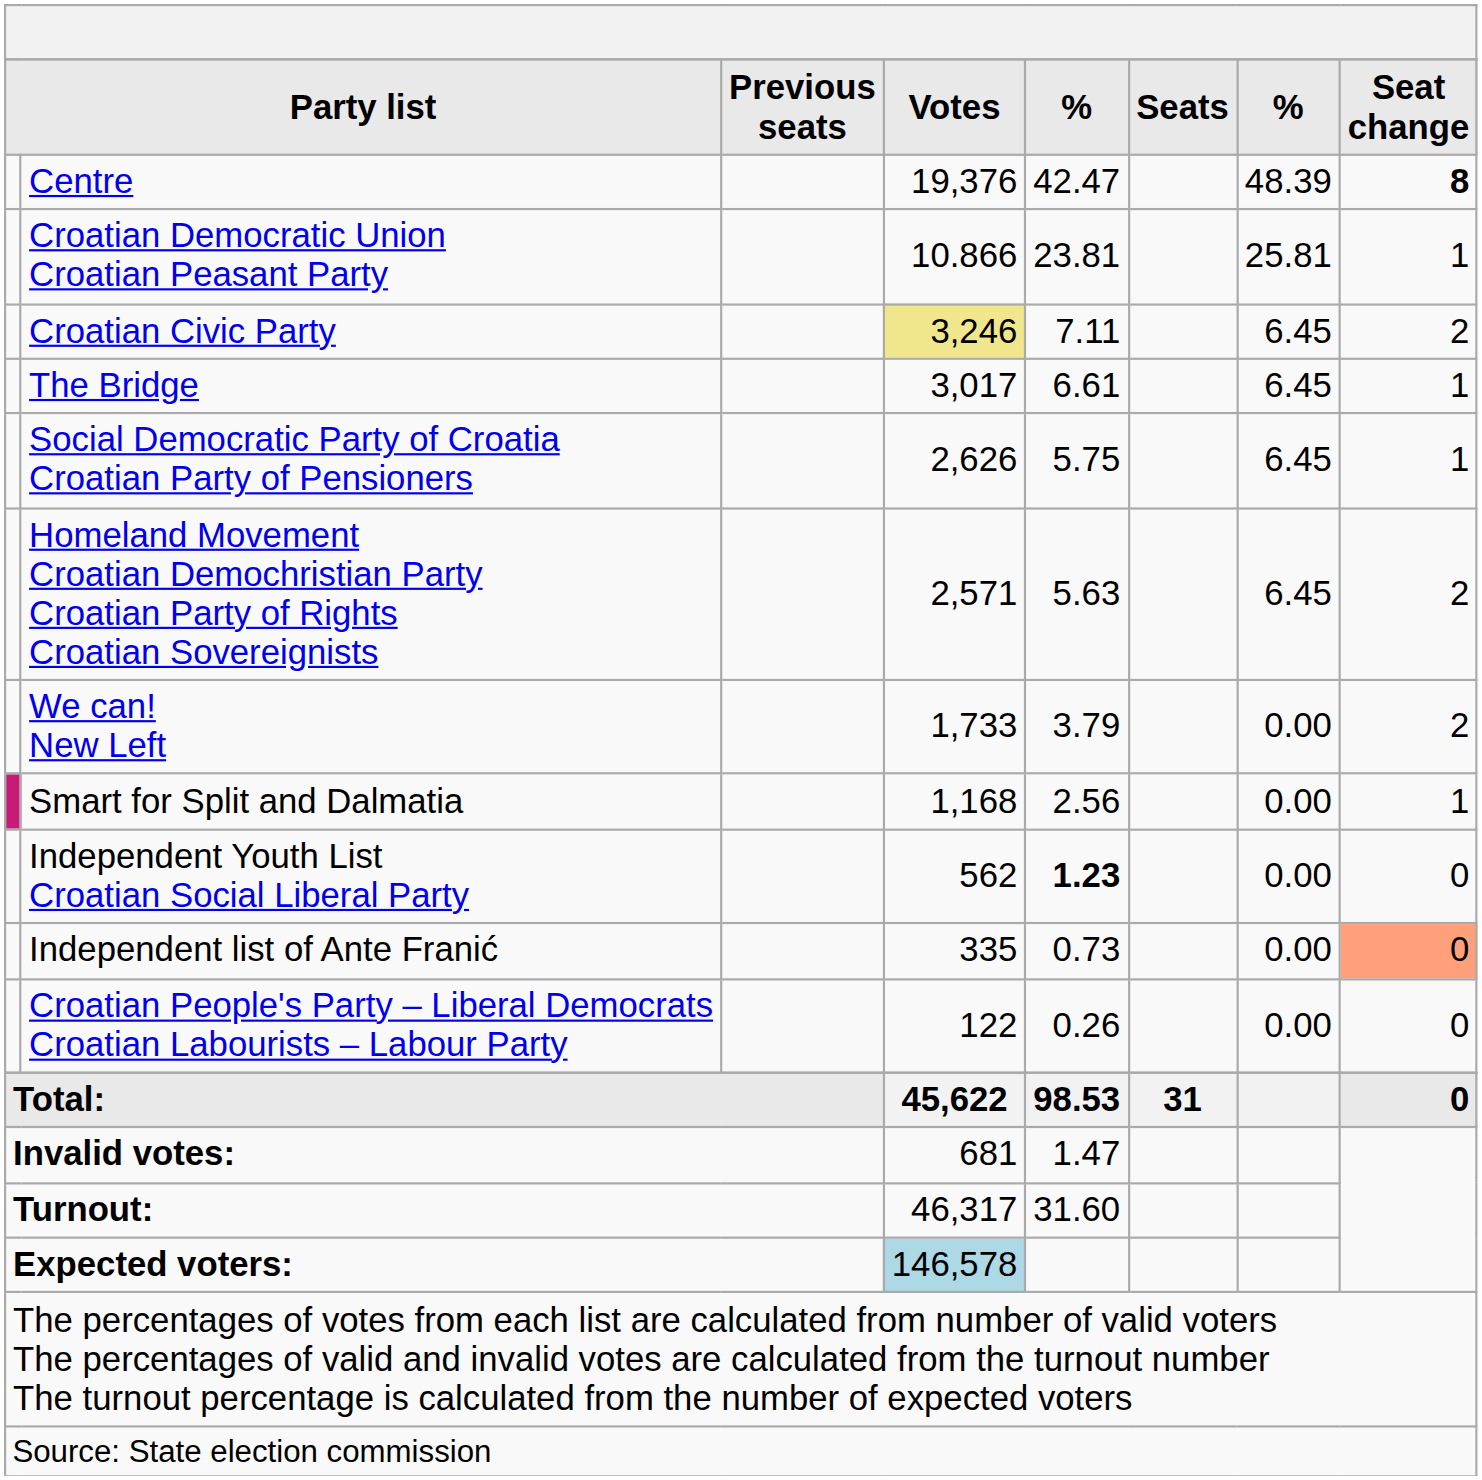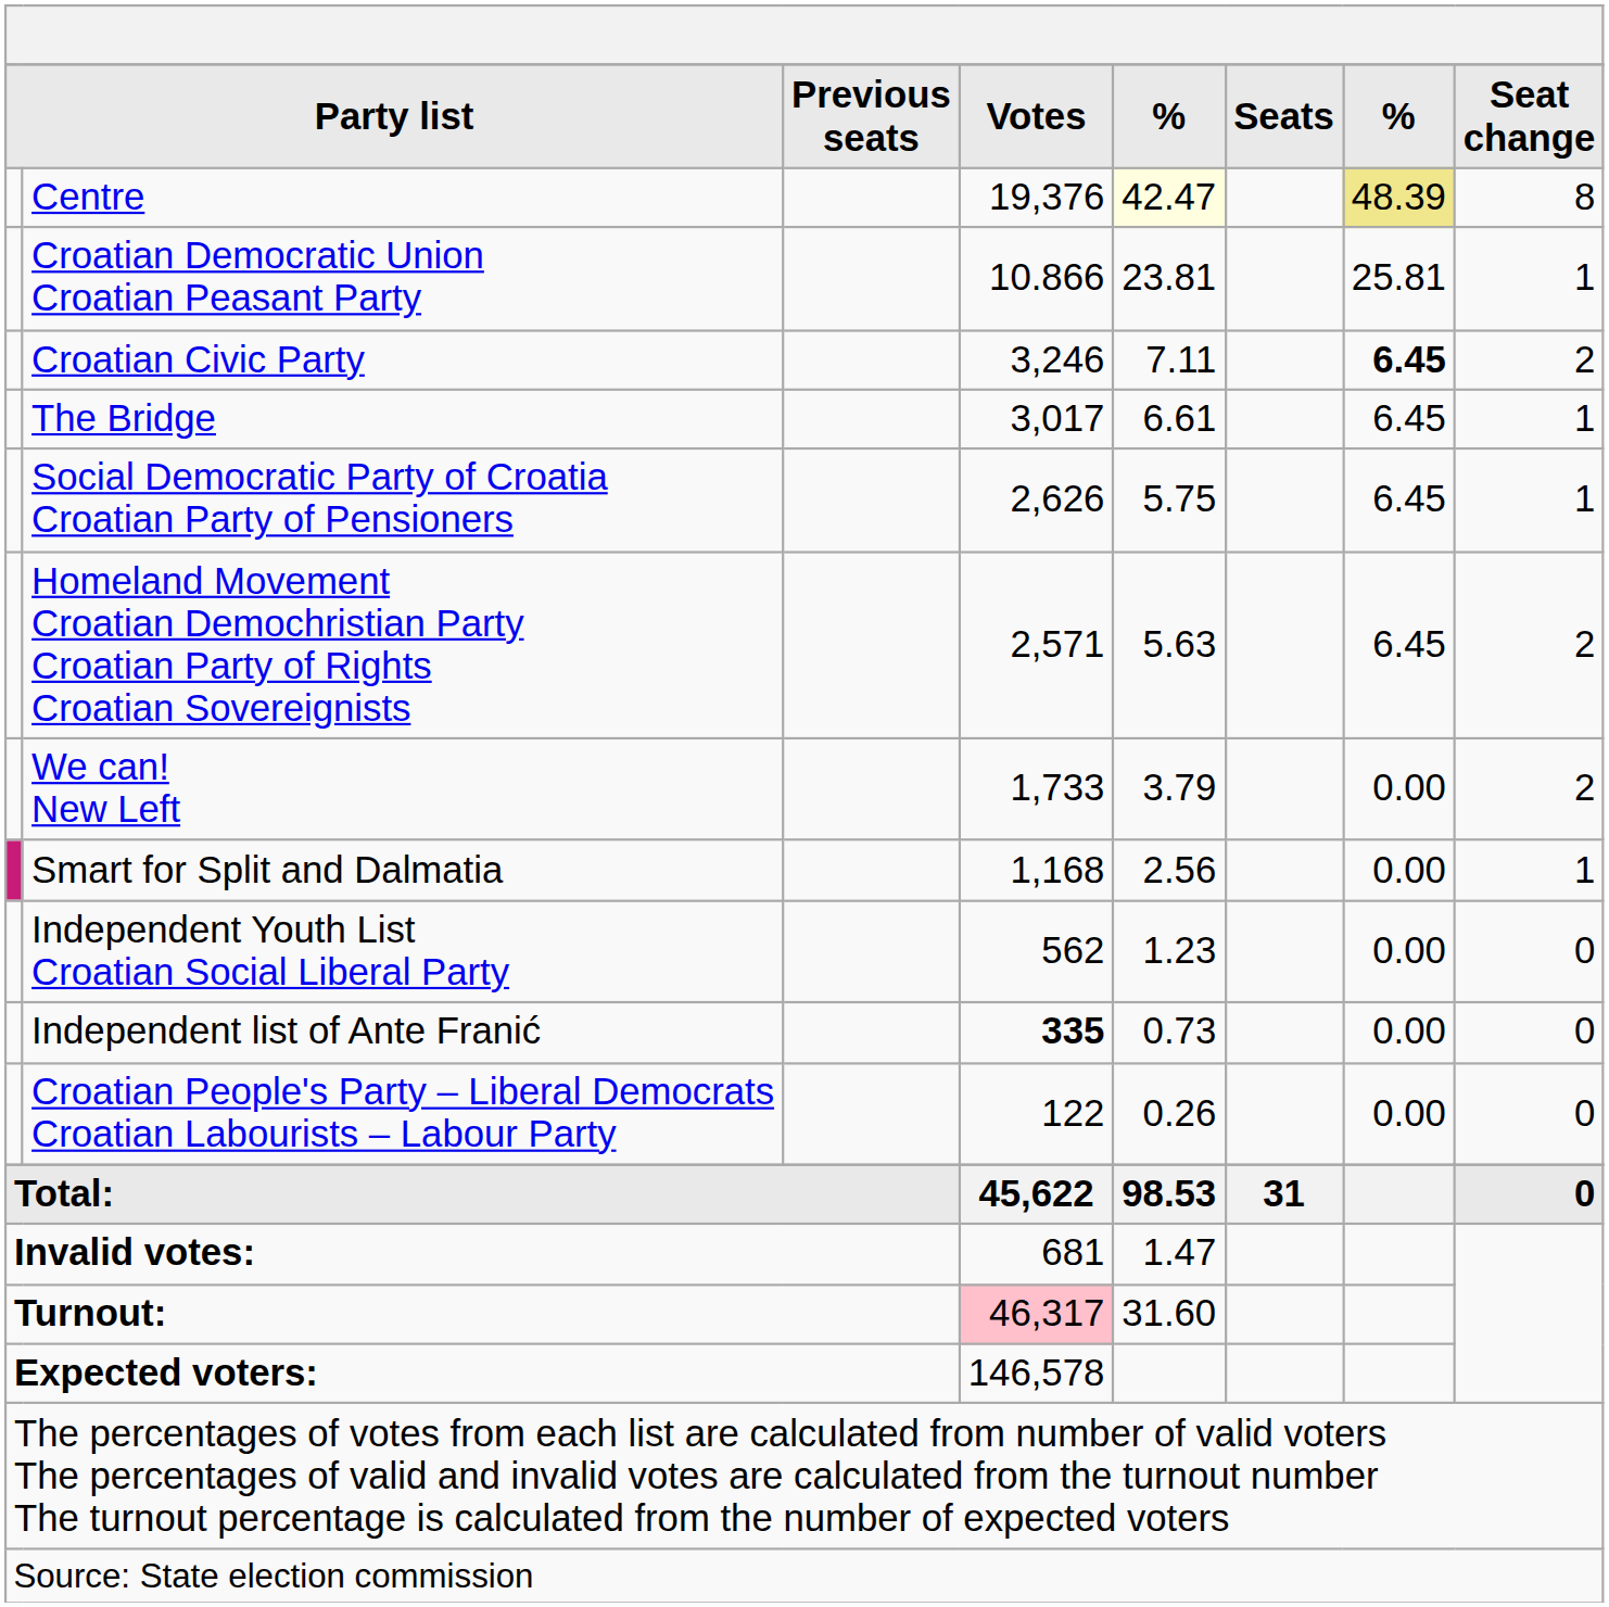Centre | column 5: no background -> lightyellow background
Centre | column 7: no background -> khaki background
Centre | Seat change: bold -> normal
Croatian Civic Party | Votes: khaki background -> no background
Croatian Civic Party | column 7: normal -> bold
Independent Youth List Croatian Social Liberal Party | column 5: bold -> normal
Independent list of Ante Franić | Votes: normal -> bold
Independent list of Ante Franić | Seat change: lightsalmon background -> no background
Turnout: | Votes: no background -> pink background
Expected voters: | Votes: lightblue background -> no background
